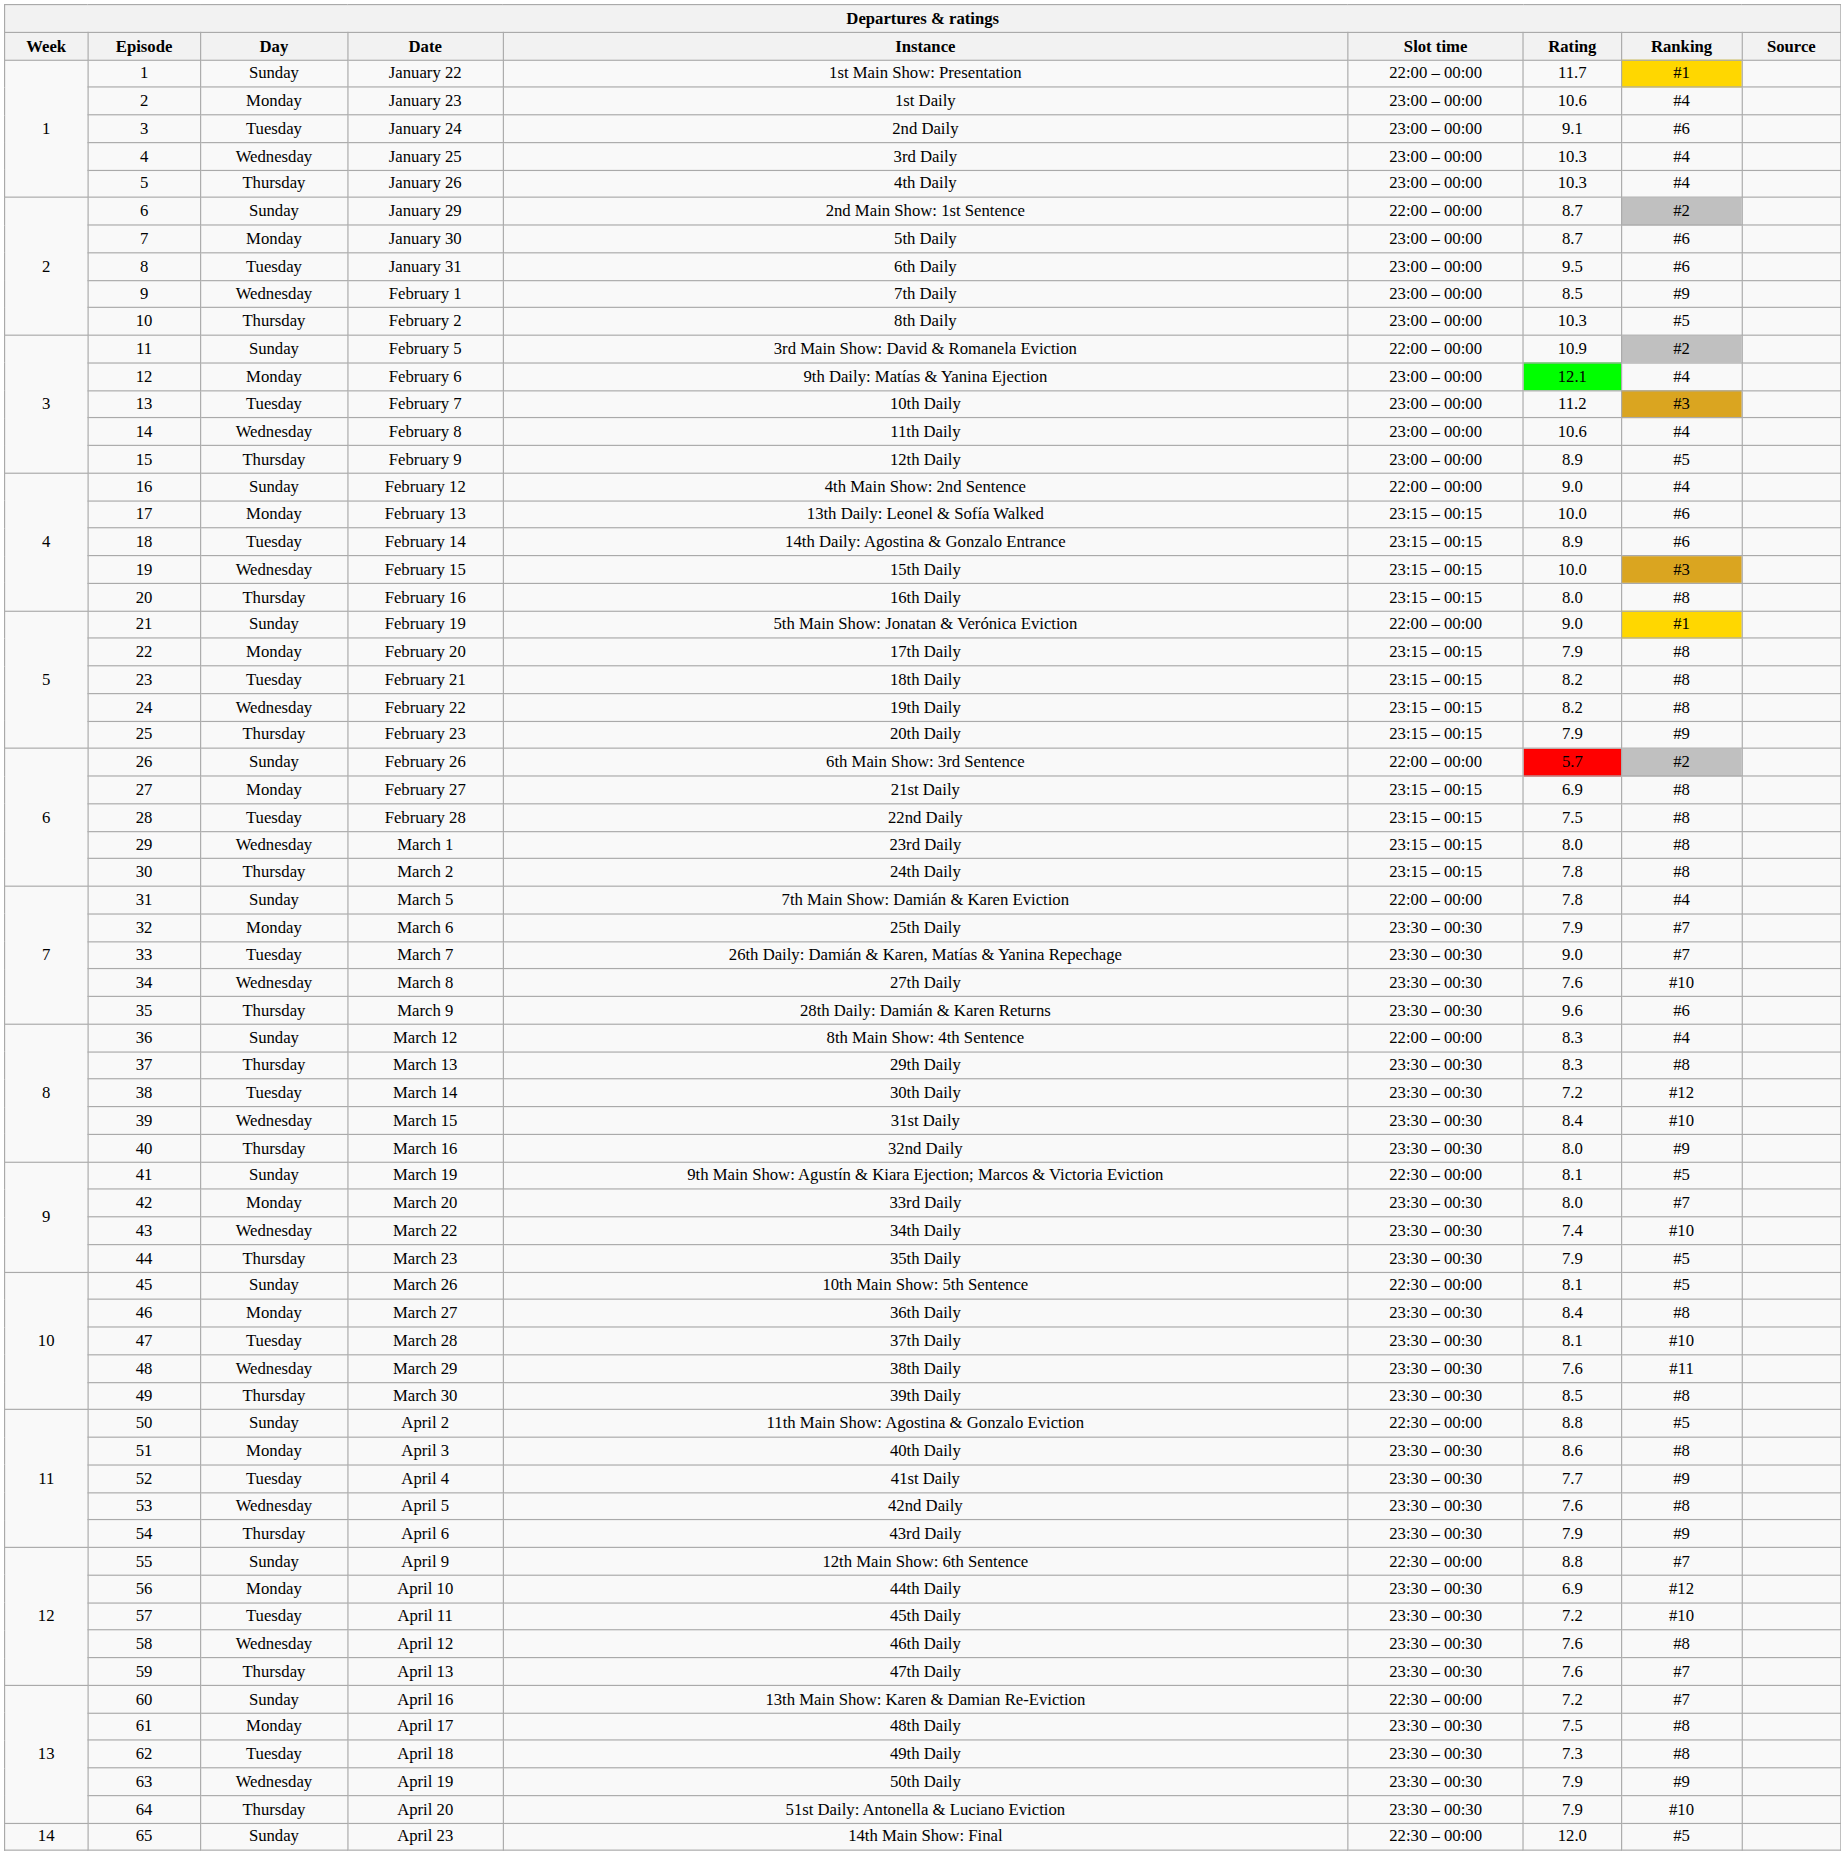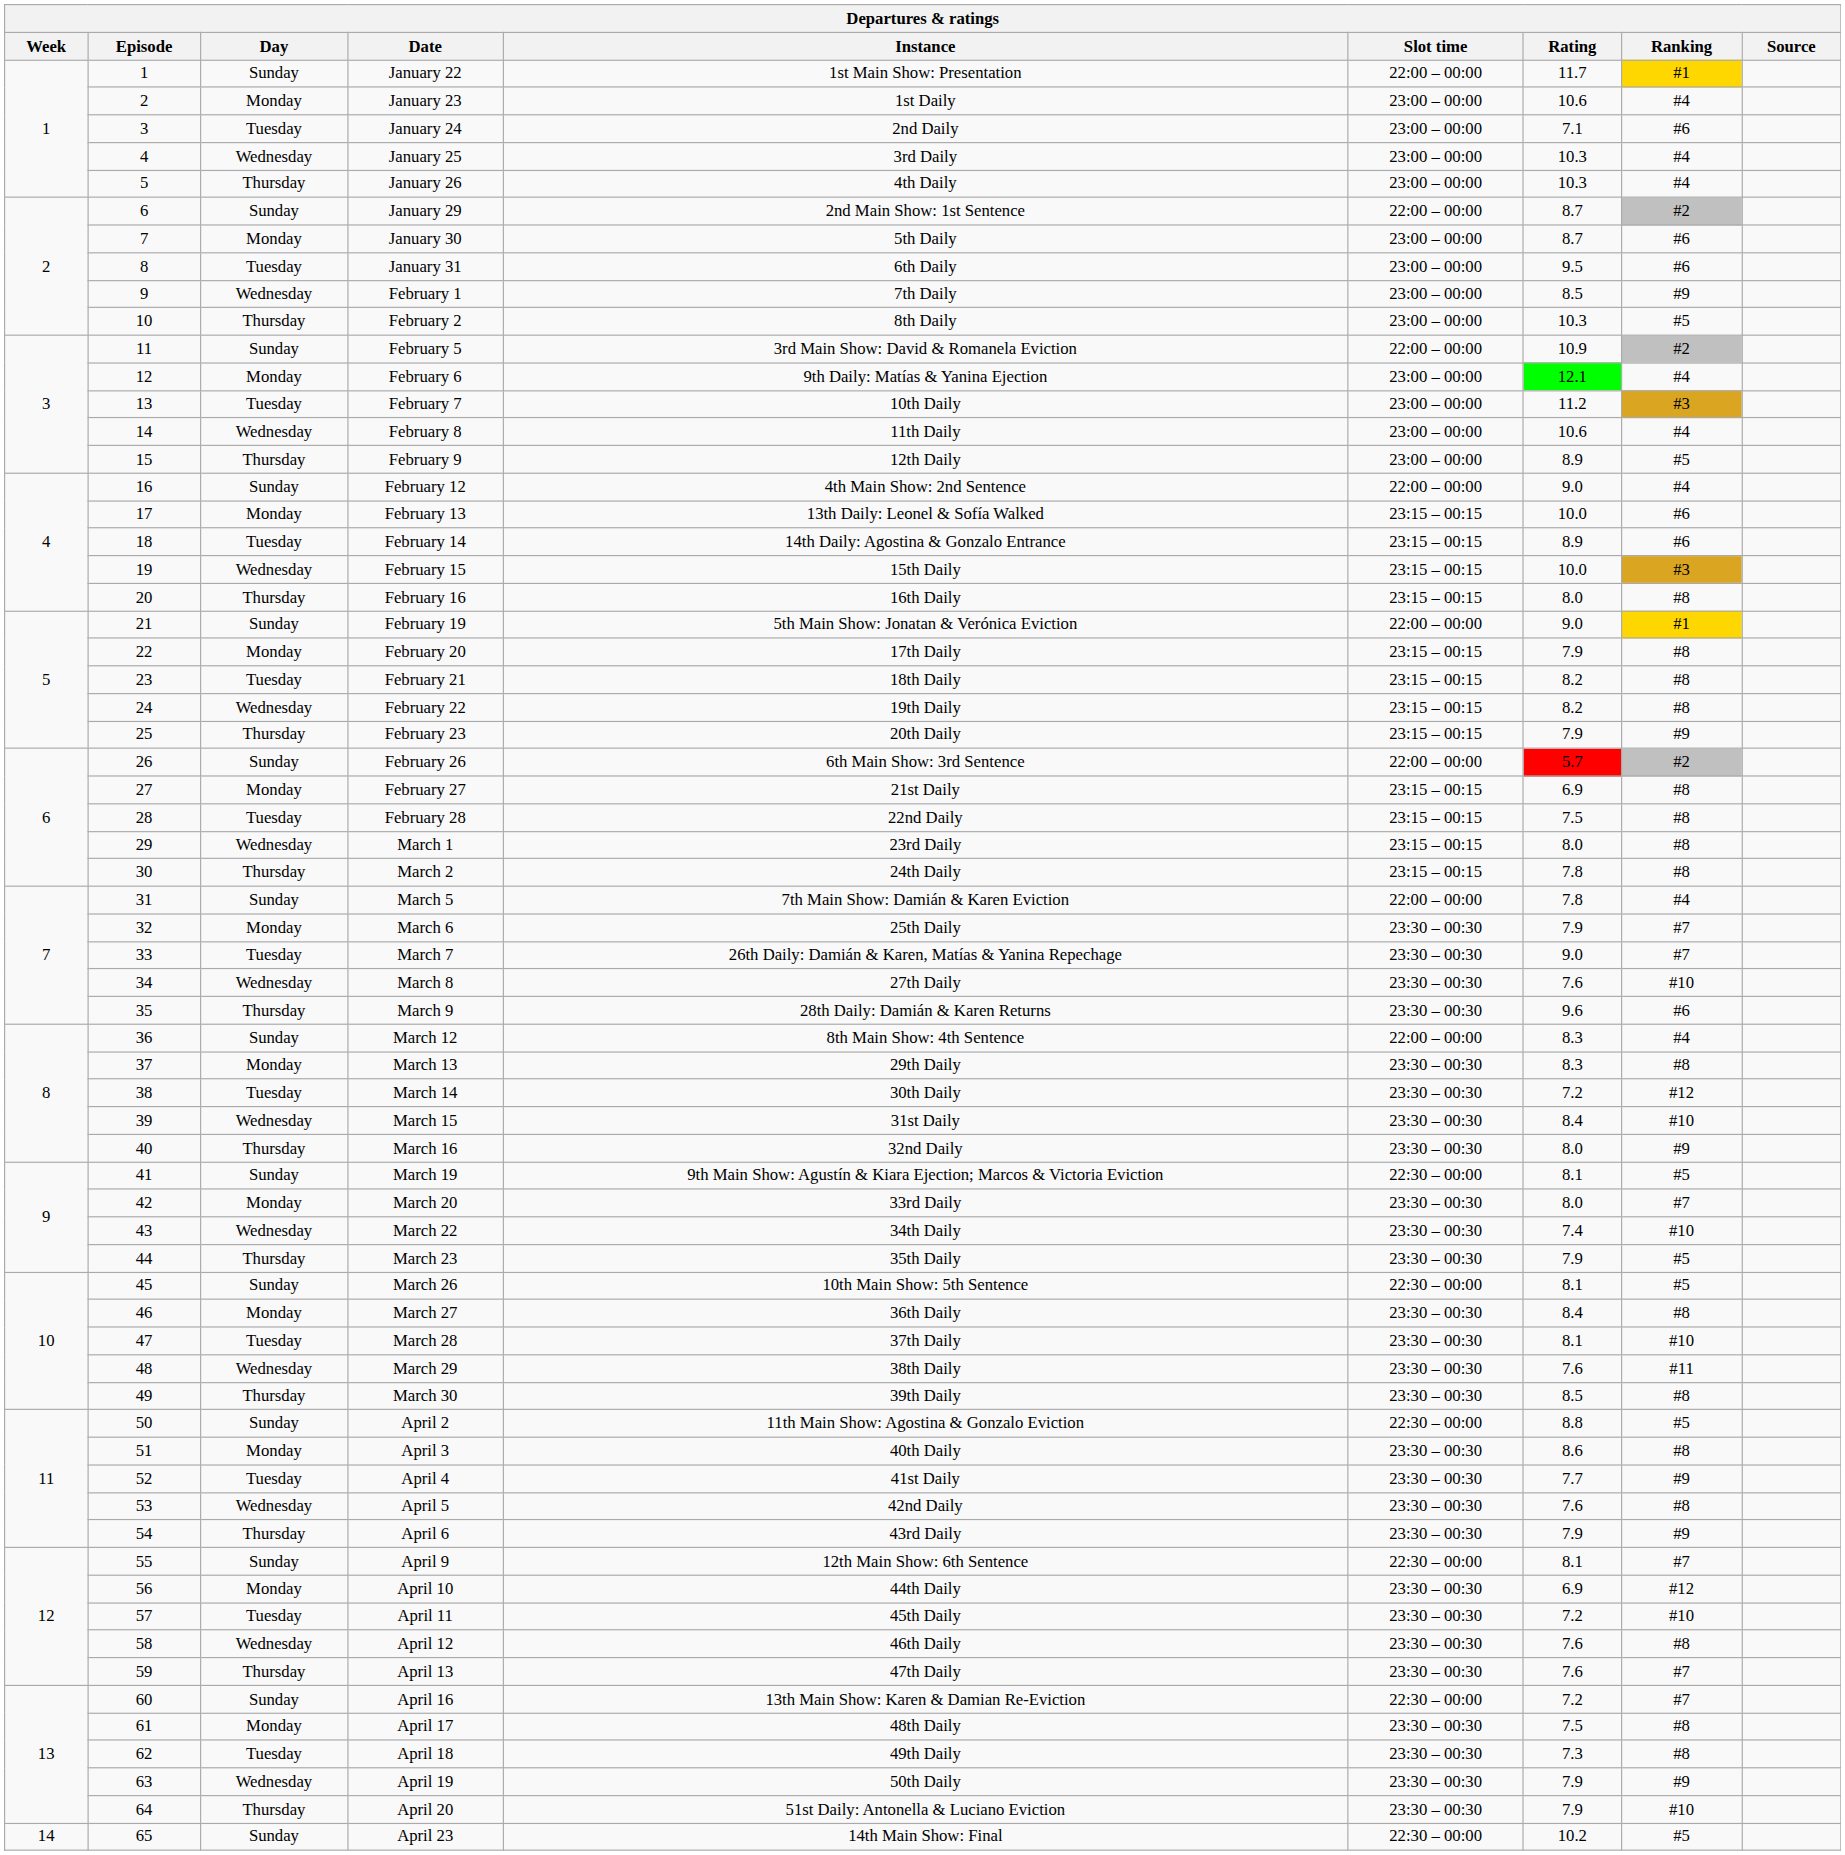January 24 | Rating: 9.1 -> 7.1
March 13 | Day: Thursday -> Monday
April 9 | Rating: 8.8 -> 8.1
April 23 | Rating: 12.0 -> 10.2
